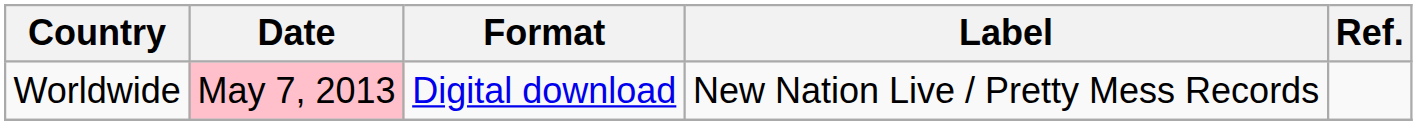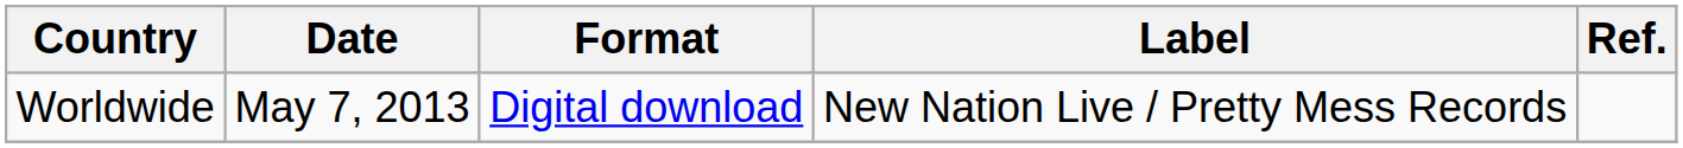Worldwide | Date: pink background -> no background
